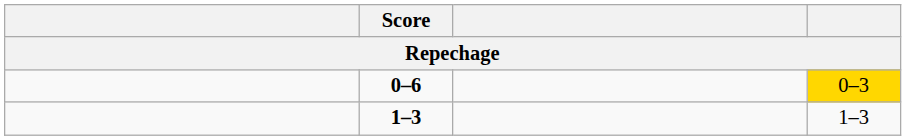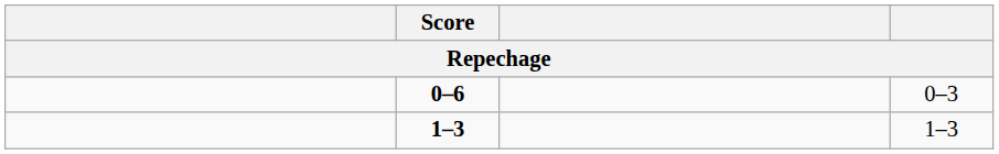0–6 | column 4: gold background -> no background
